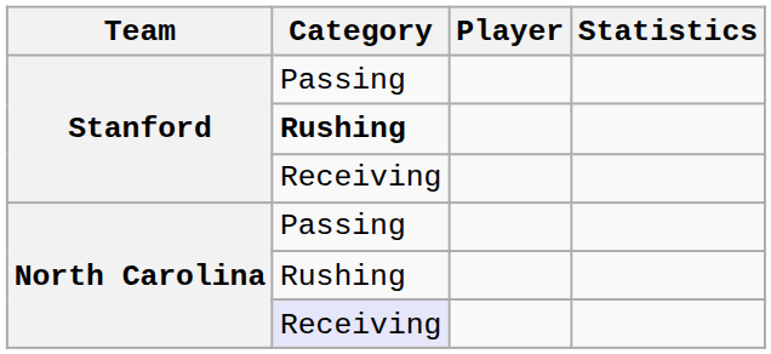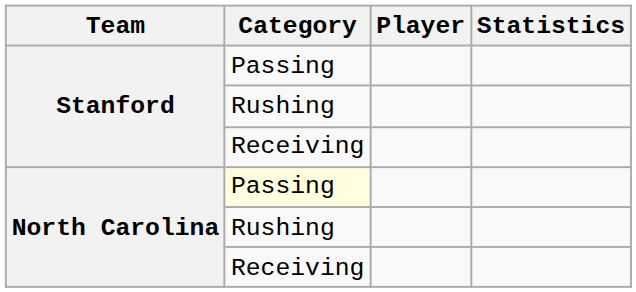Stanford / Rushing | Category: bold -> normal
North Carolina / Passing | Category: no background -> lightyellow background
North Carolina / Receiving | Category: lavender background -> no background
